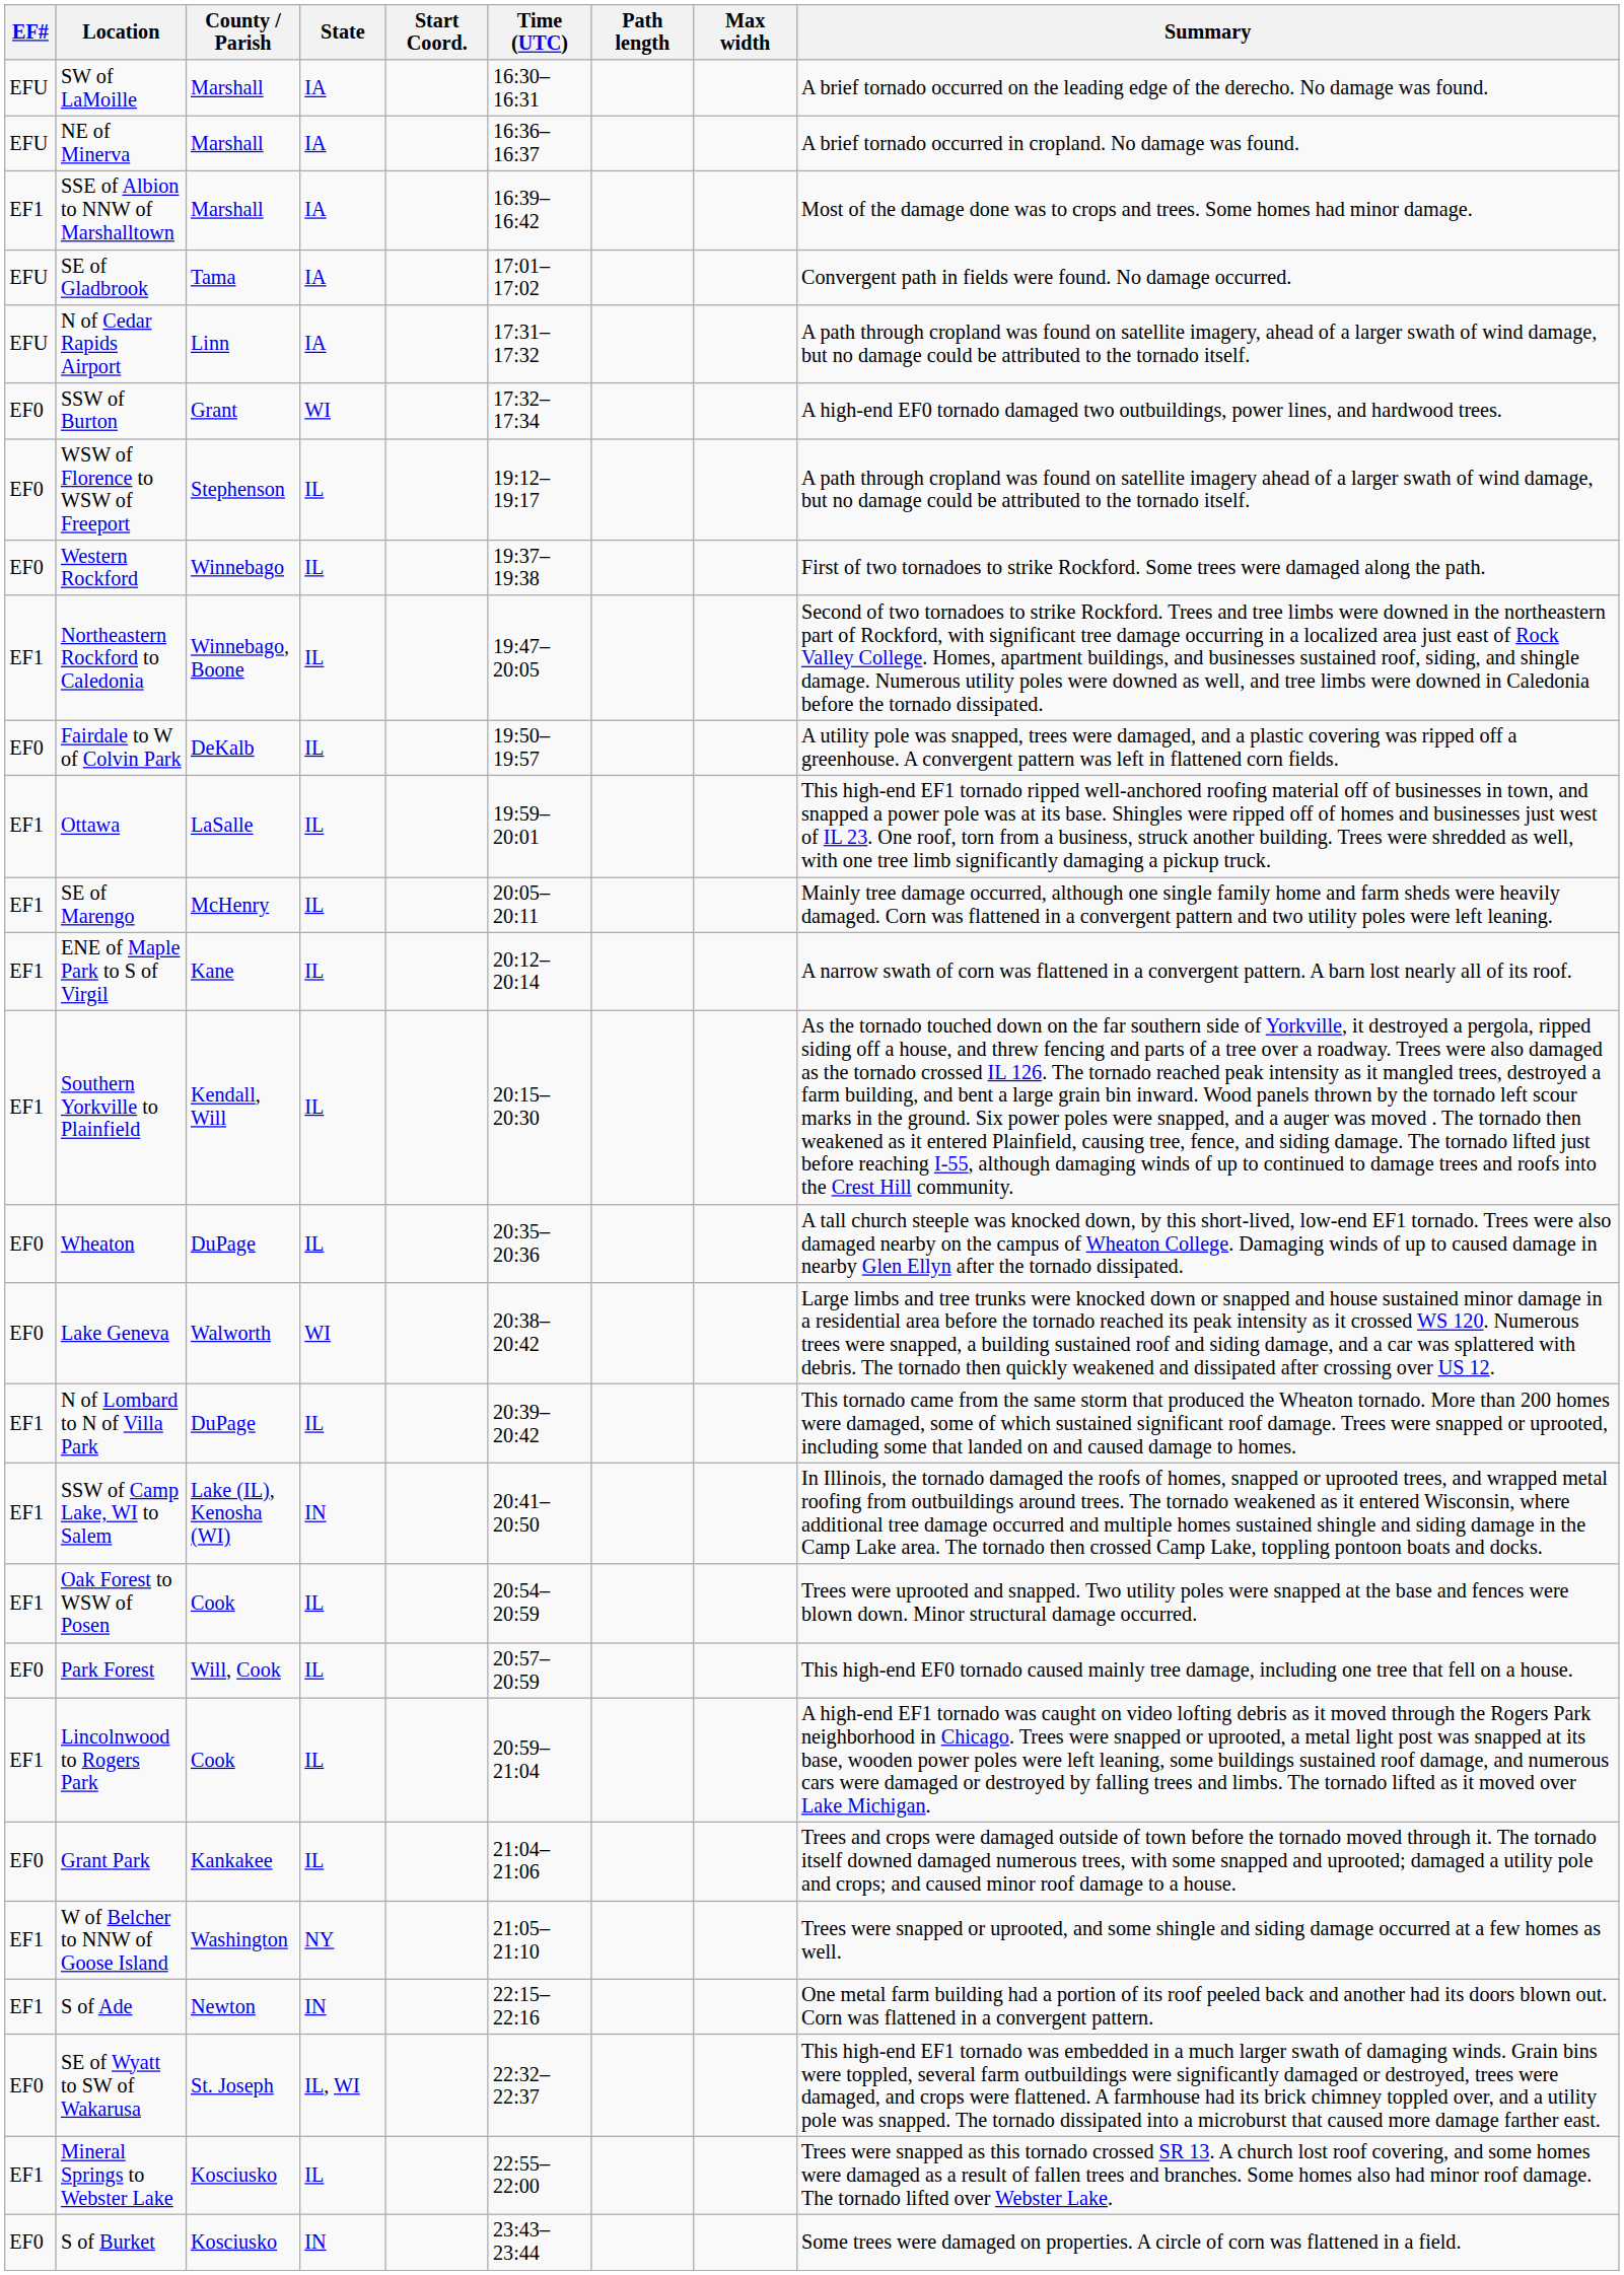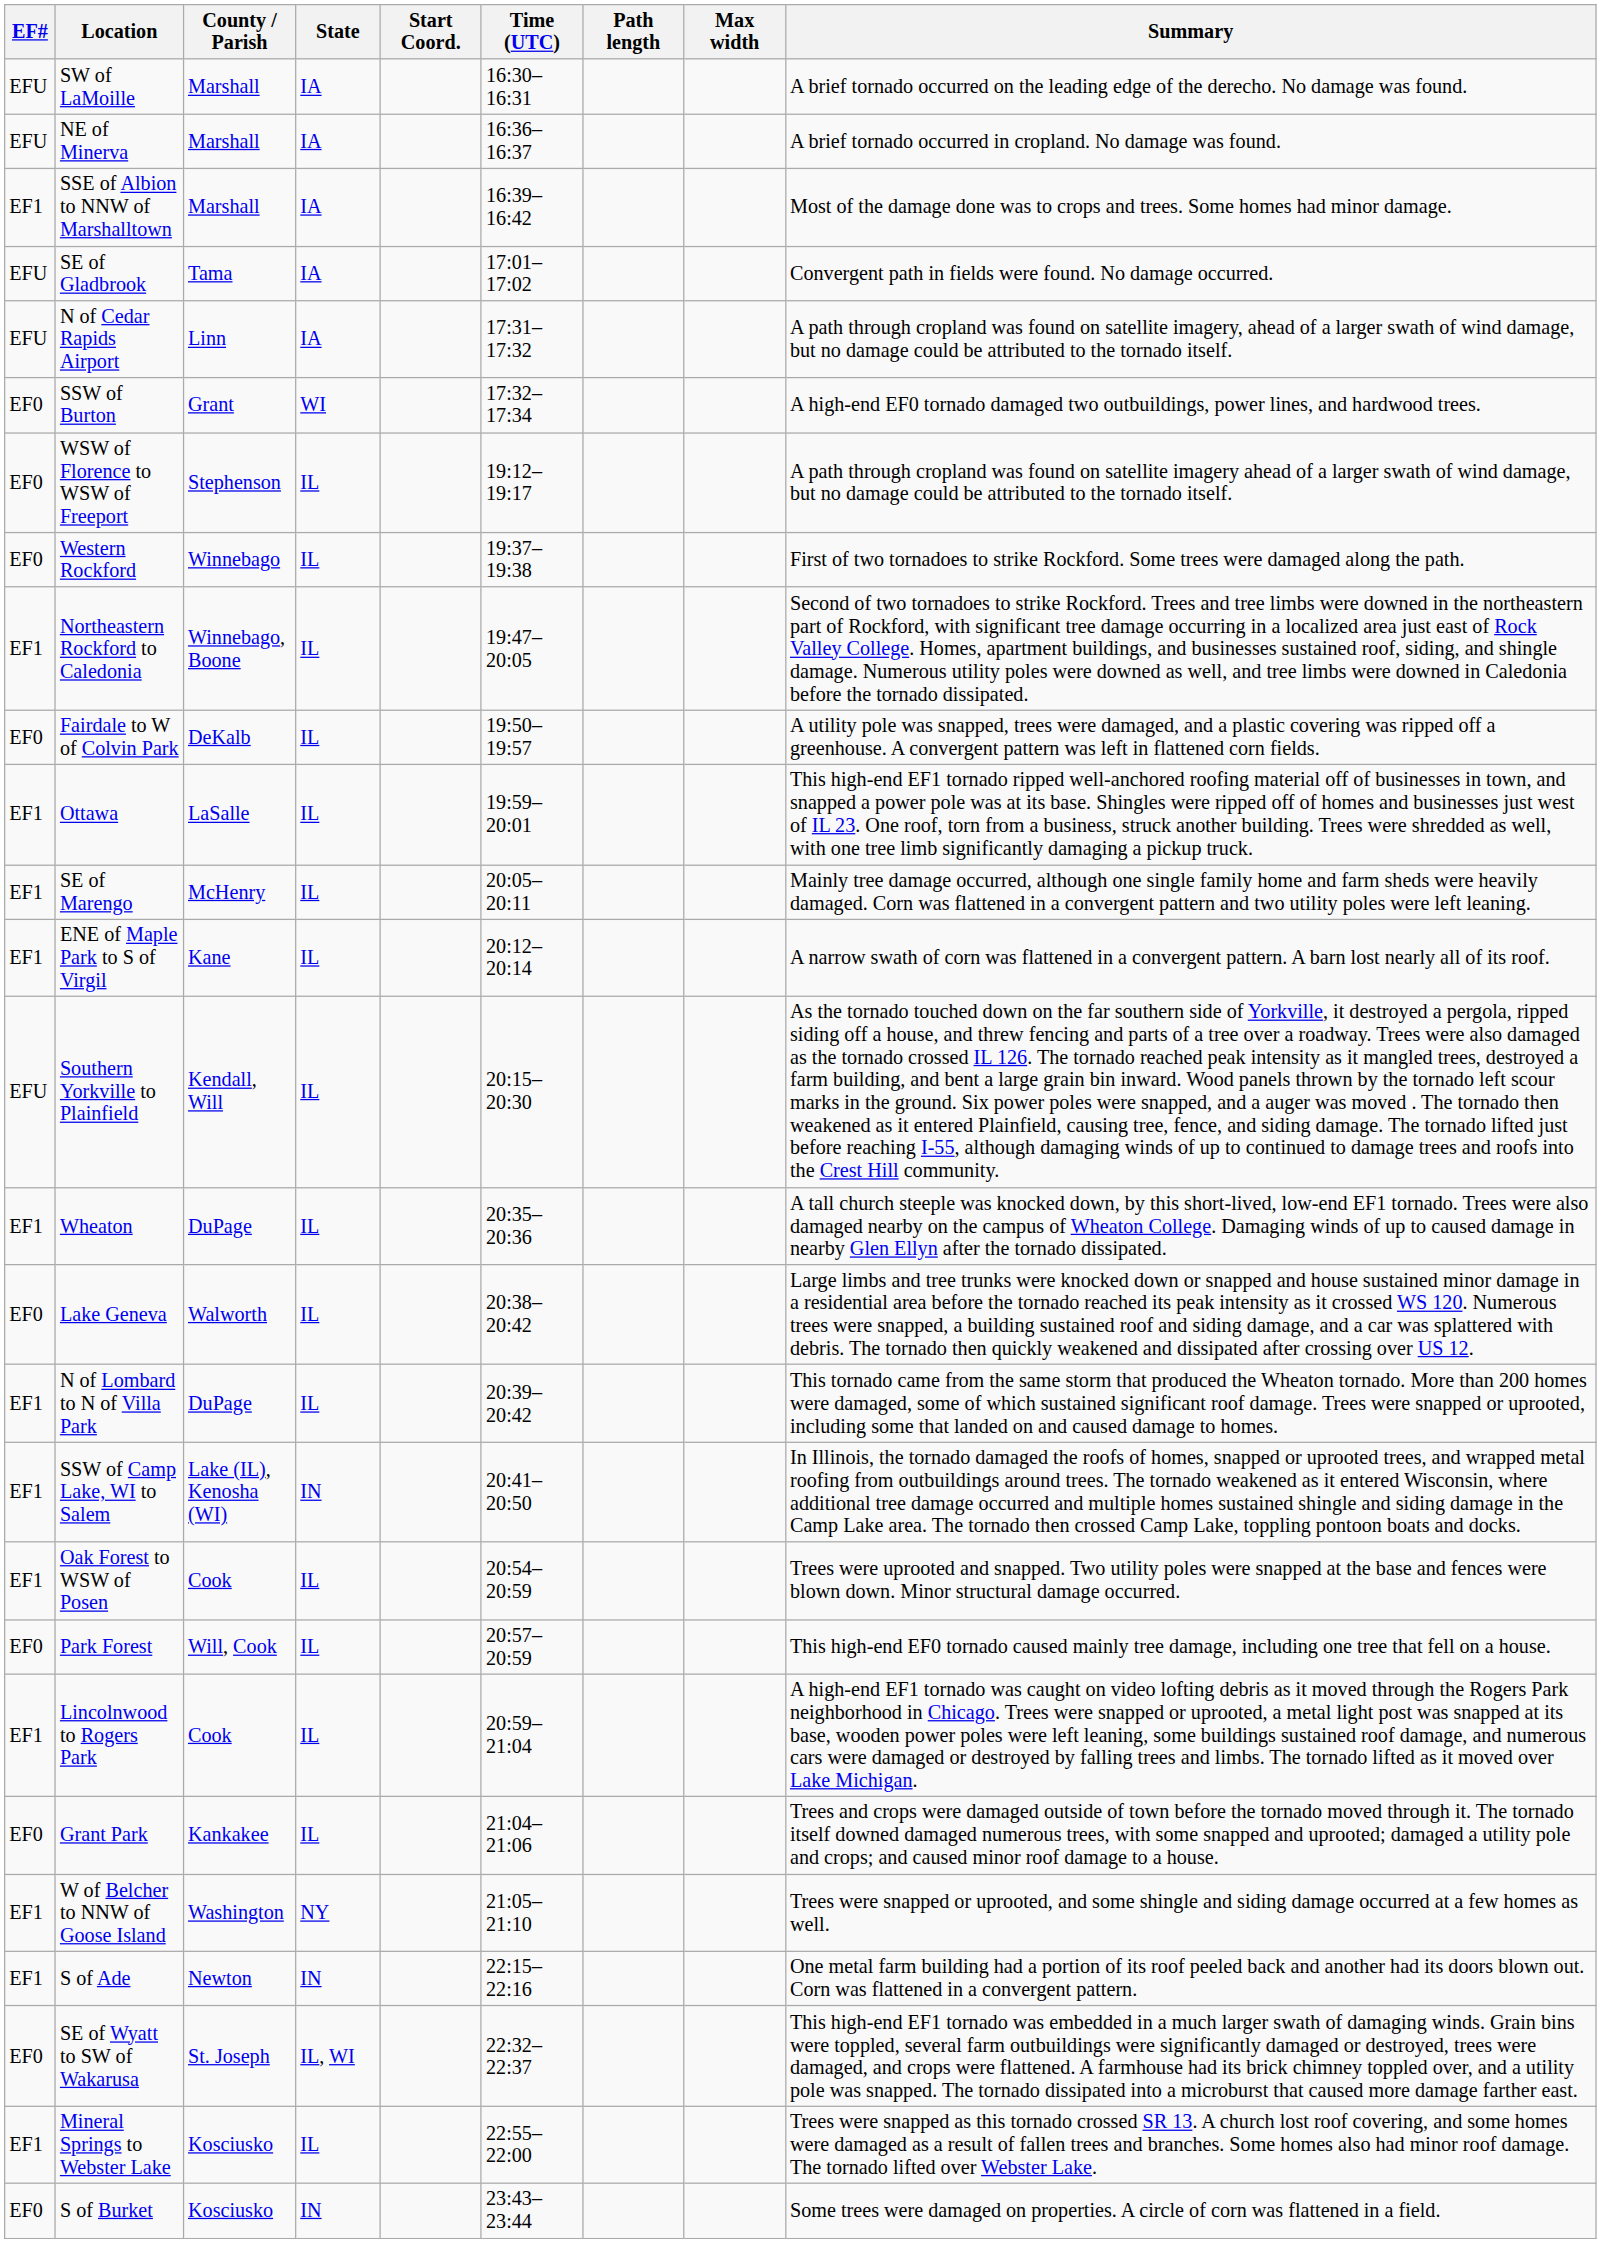Southern Yorkville to Plainfield | EF#: EF1 -> EFU
Wheaton | EF#: EF0 -> EF1
Lake Geneva | State: WI -> IL
